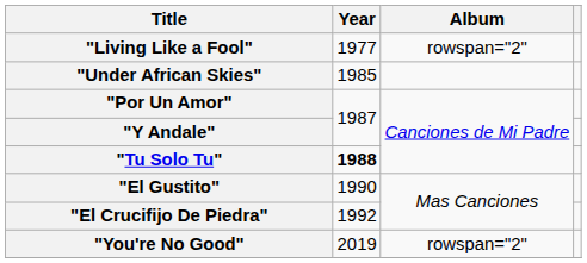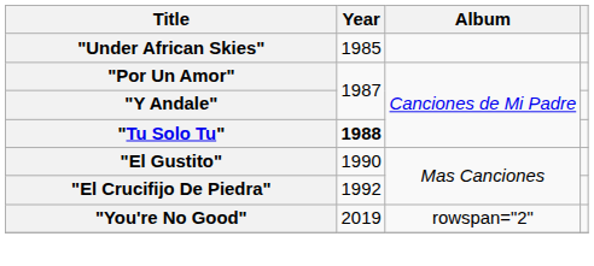- row: "Living Like a Fool" | 1977 | rowspan="2"
